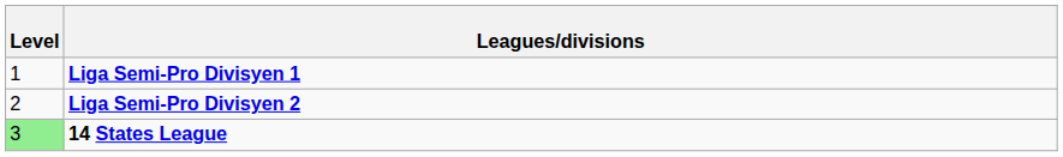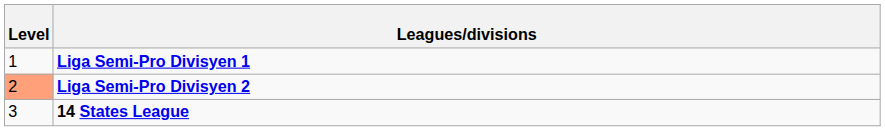Liga Semi-Pro Divisyen 2 | Level: no background -> lightsalmon background
14 States League | Level: lightgreen background -> no background
